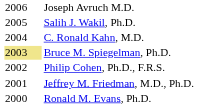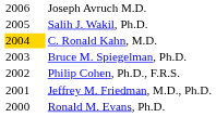C. Ronald Kahn, M.D. | column 1: no background -> gold background
Bruce M. Spiegelman, Ph.D. | column 1: khaki background -> no background
